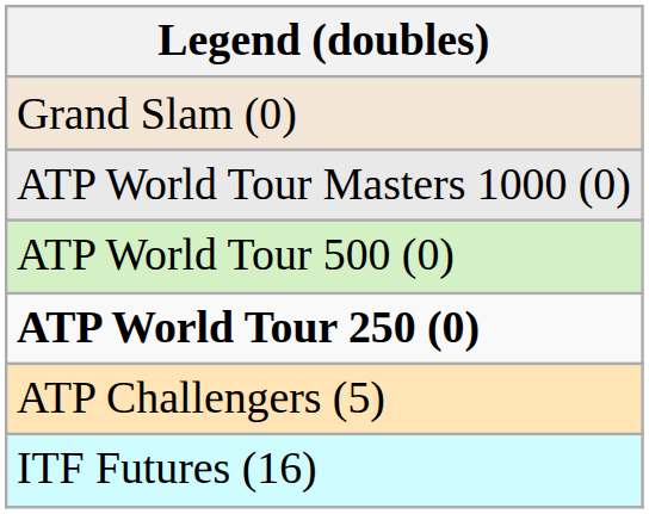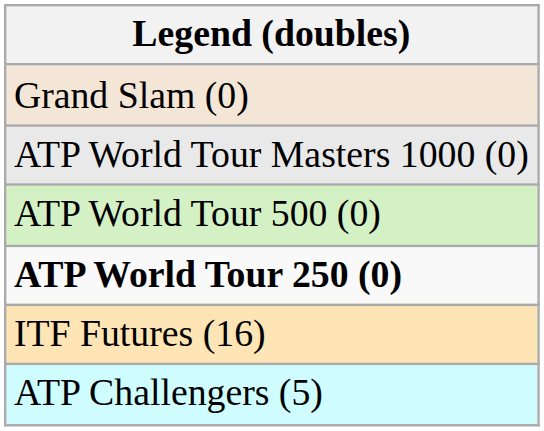row 6 | column 1: ATP Challengers (5) -> ITF Futures (16)
row 7 | column 1: ITF Futures (16) -> ATP Challengers (5)
